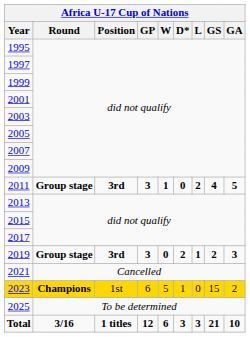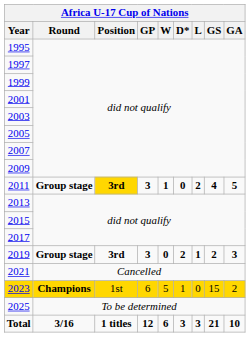2011 | Position: no background -> gold background
